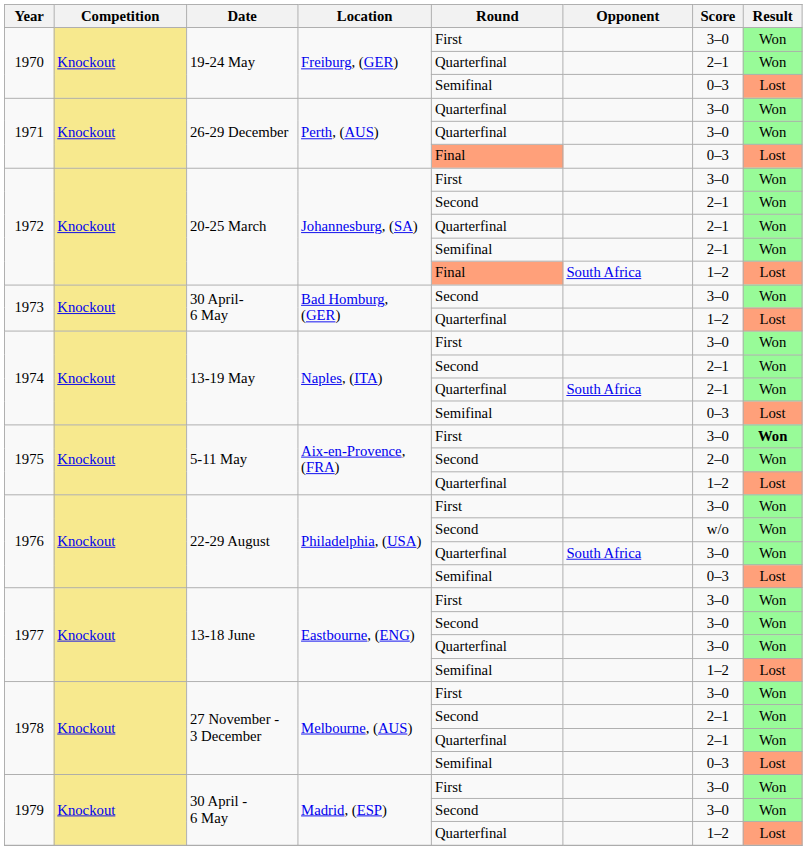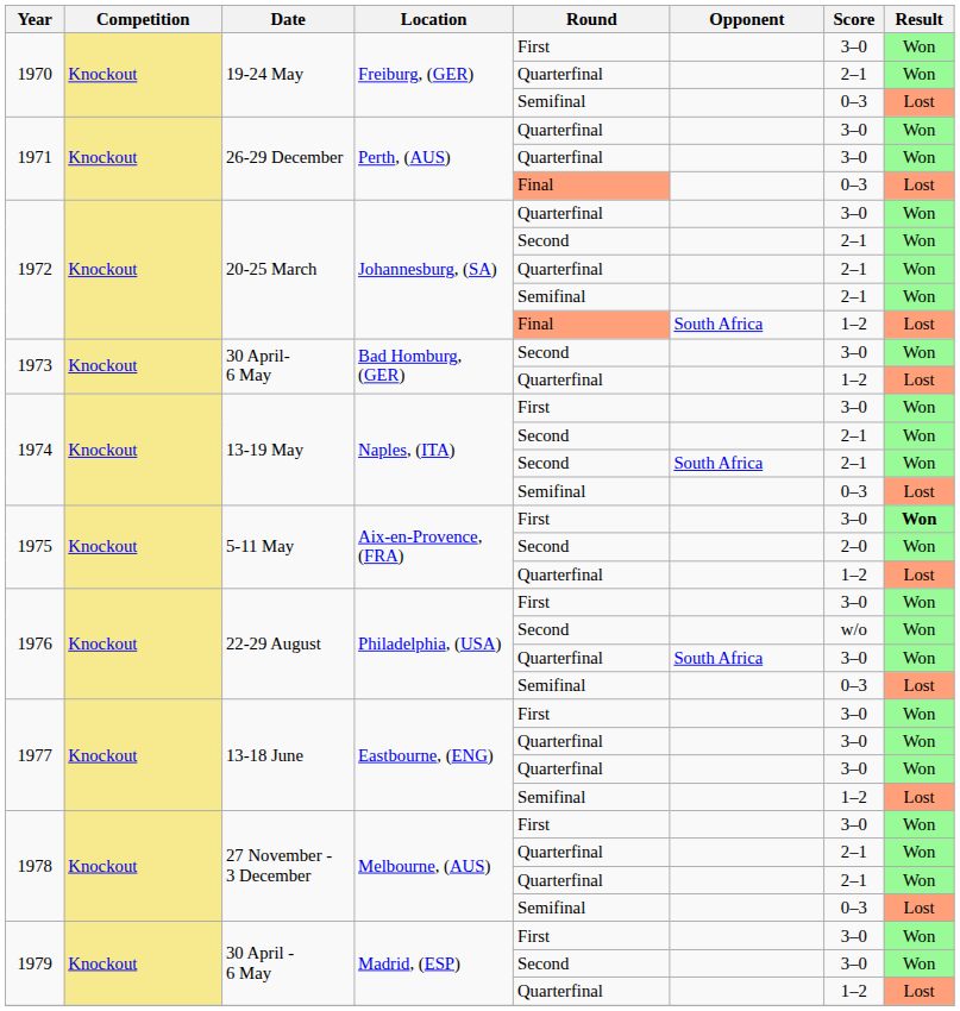row 8 | Round: First -> Quarterfinal
row 17 | Round: Quarterfinal -> Second
row 27 | Round: Second -> Quarterfinal
row 31 | Round: Second -> Quarterfinal
